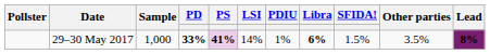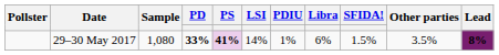29–30 May 2017 | Sample: 1,000 -> 1,080
29–30 May 2017 | Libra: bold -> normal
